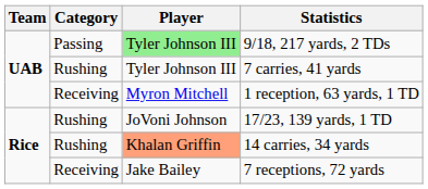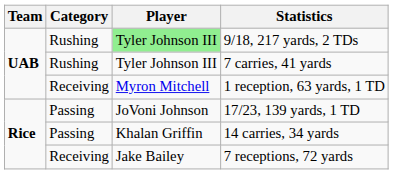9/18, 217 yards, 2 TDs | Category: Passing -> Rushing
17/23, 139 yards, 1 TD | Category: Rushing -> Passing
14 carries, 34 yards | Category: Rushing -> Passing
14 carries, 34 yards | Player: lightsalmon background -> no background
